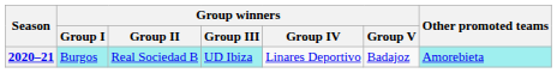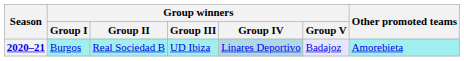2020–21 | Group winners / Group IV: no background -> lightblue background
2020–21 | Group winners / Group V: no background -> lavender background
